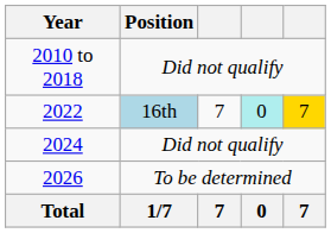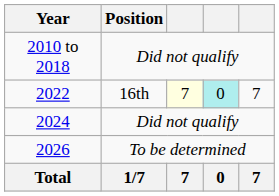2022 | Position: lightblue background -> no background
2022 | column 3: no background -> lightyellow background
2022 | column 5: gold background -> no background
